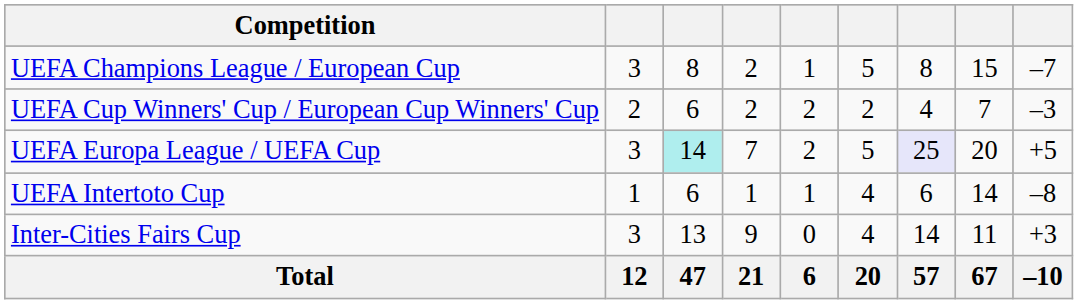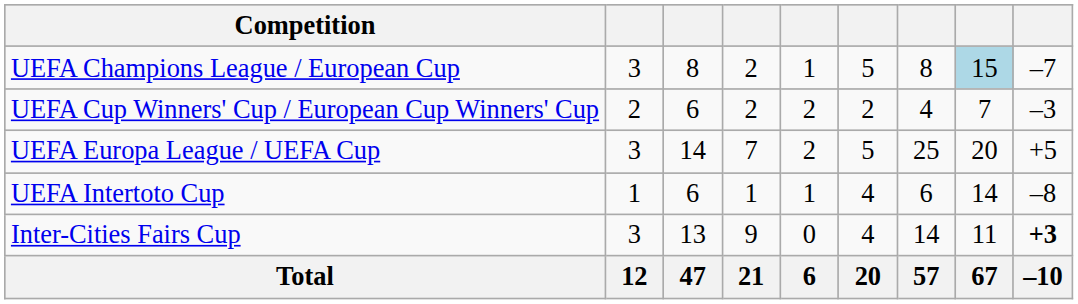UEFA Champions League / European Cup | column 8: no background -> lightblue background
UEFA Europa League / UEFA Cup | column 3: paleturquoise background -> no background
UEFA Europa League / UEFA Cup | column 7: lavender background -> no background
Inter-Cities Fairs Cup | column 9: normal -> bold
